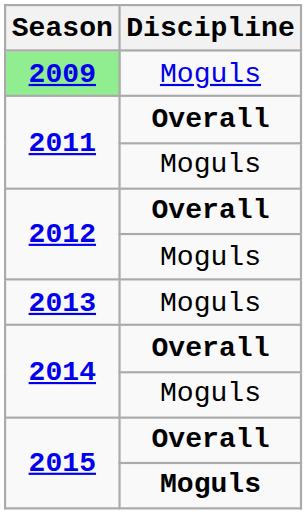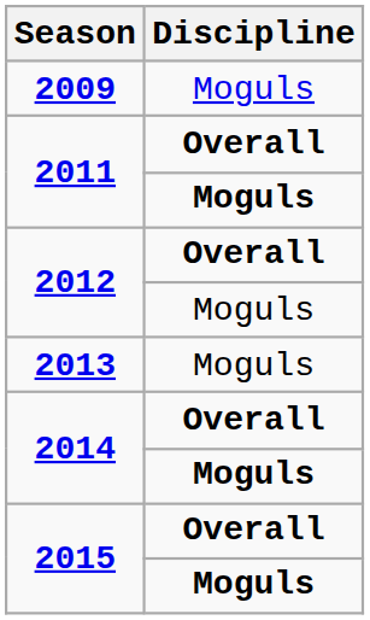row 2 | Season: lightgreen background -> no background
row 4 | Discipline: normal -> bold
row 9 | Discipline: normal -> bold
